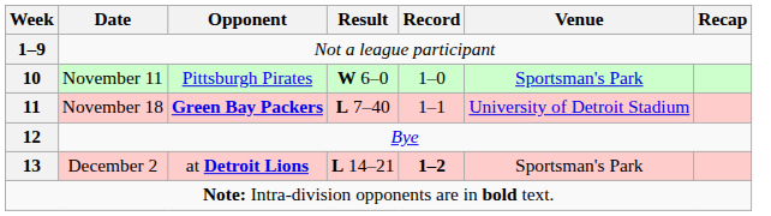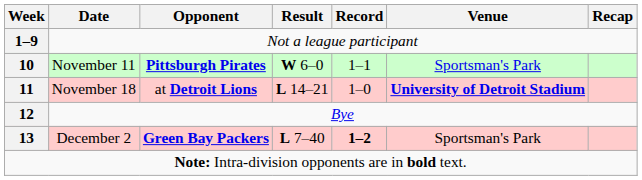November 11 | Opponent: normal -> bold
November 11 | Record: 1–0 -> 1–1
November 18 | Opponent: Green Bay Packers -> at Detroit Lions
November 18 | Result: L 7–40 -> L 14–21
November 18 | Record: 1–1 -> 1–0
November 18 | Venue: normal -> bold
December 2 | Opponent: at Detroit Lions -> Green Bay Packers
December 2 | Result: L 14–21 -> L 7–40
